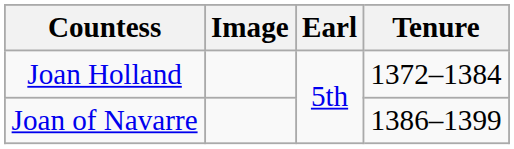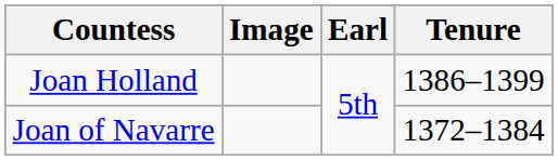Joan Holland | Tenure: 1372–1384 -> 1386–1399
Joan of Navarre | Tenure: 1386–1399 -> 1372–1384
